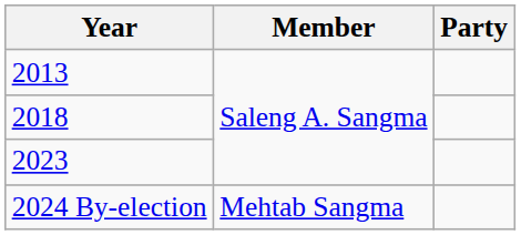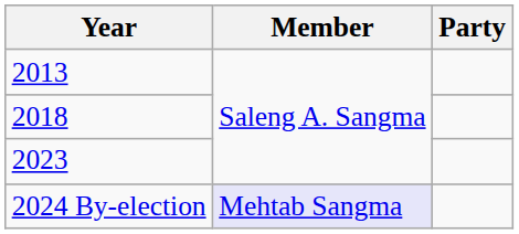2024 By-election | Member: no background -> lavender background
